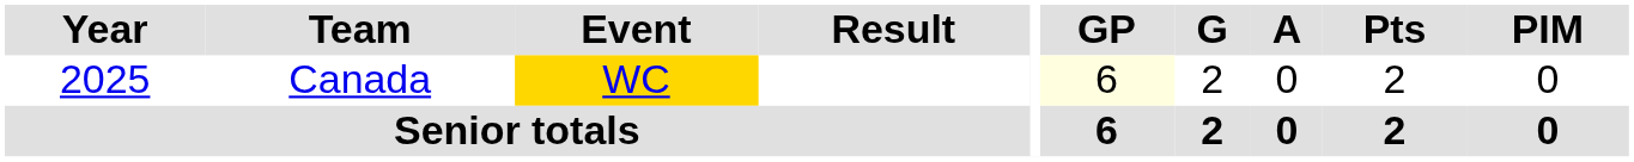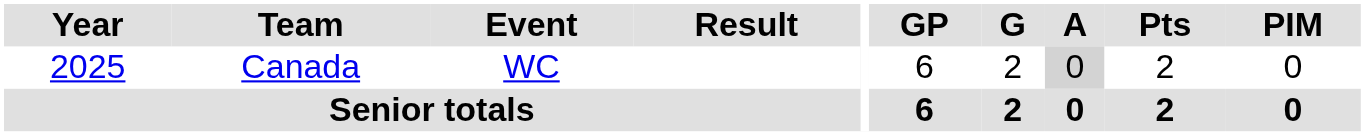Canada | Event: gold background -> no background
Canada | GP: lightyellow background -> no background
Canada | A: no background -> lightgrey background
